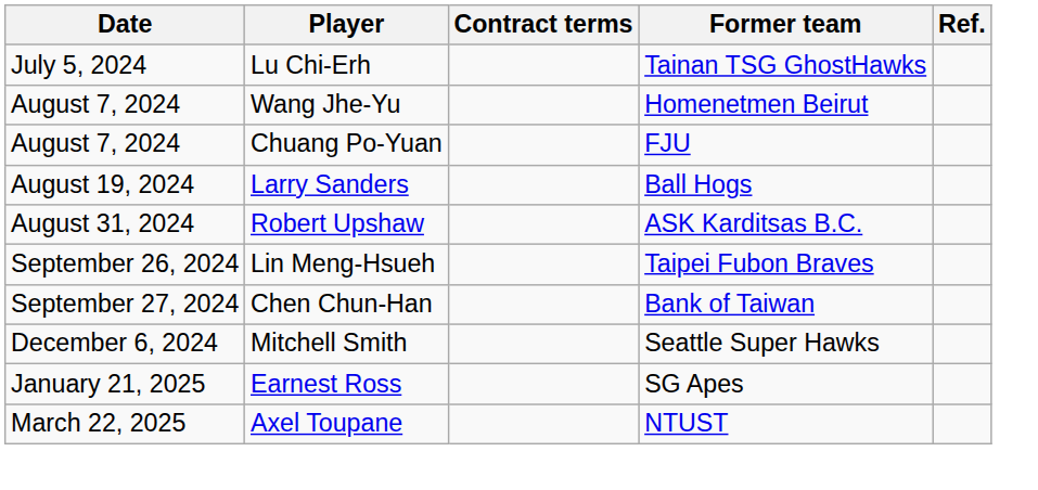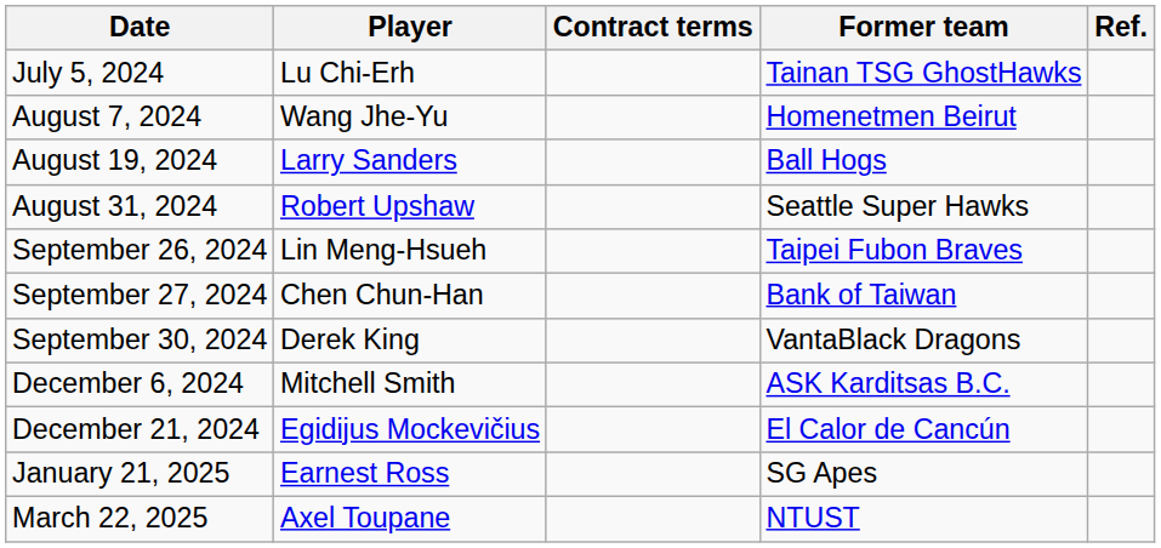- row: August 7, 2024 | Chuang Po-Yuan | FJU
Robert Upshaw | Former team: ASK Karditsas B.C. -> Seattle Super Hawks
+ row: September 30, 2024 | Derek King | VantaBlack Dragons
Mitchell Smith | Former team: Seattle Super Hawks -> ASK Karditsas B.C.
+ row: December 21, 2024 | Egidijus Mockevičius | El Calor de Cancún
